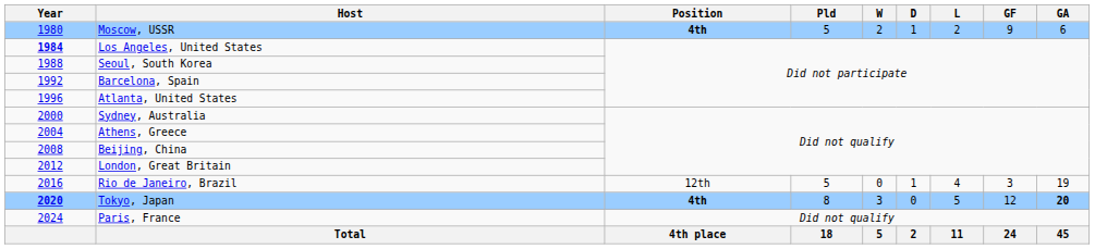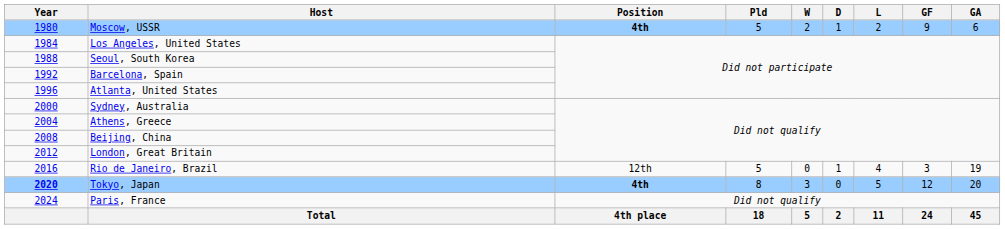Los Angeles, United States | Year: bold -> normal
Tokyo, Japan | GA: bold -> normal
